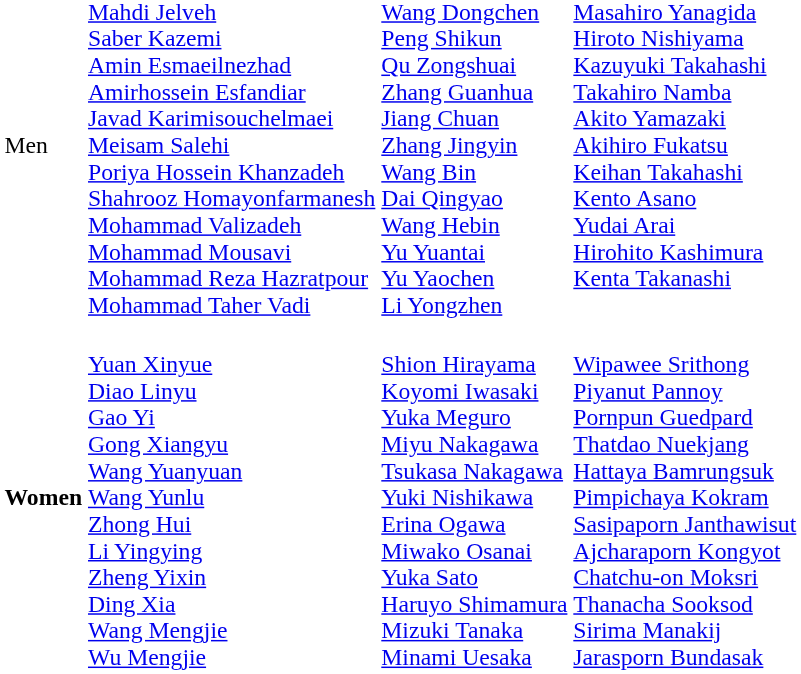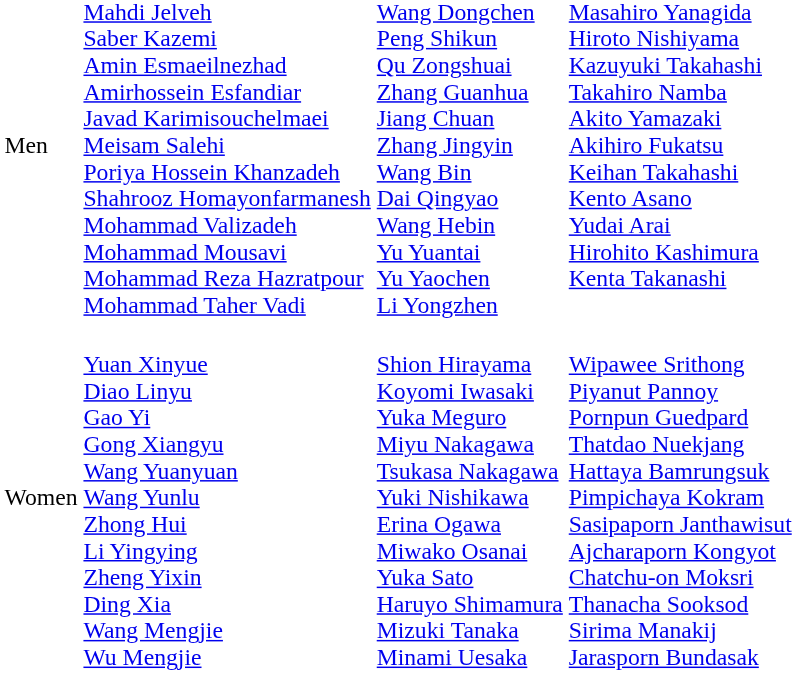Women | column 1: bold -> normal
